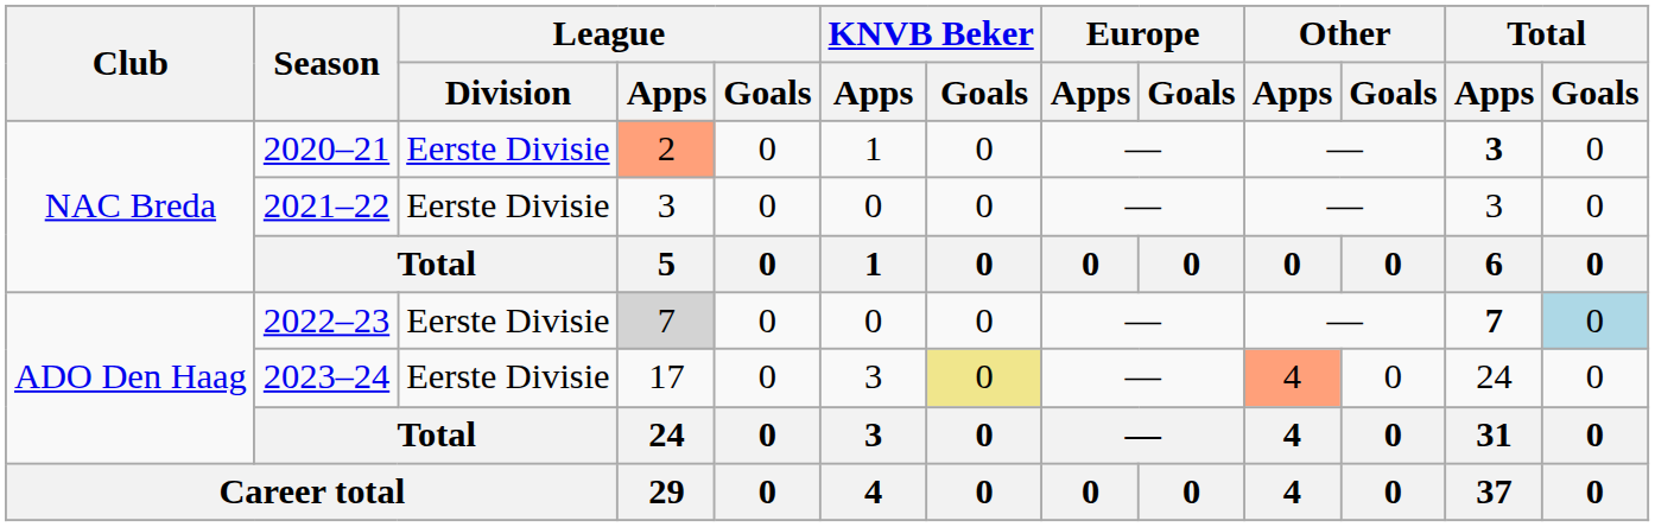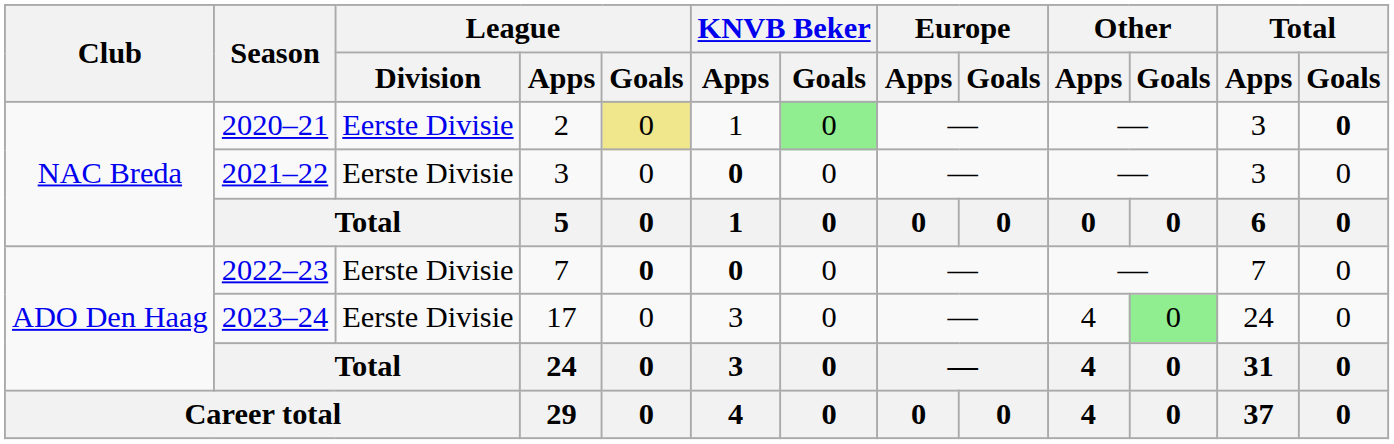2020–21 | League / Apps: lightsalmon background -> no background
2020–21 | League / Goals: no background -> khaki background
2020–21 | KNVB Beker / Goals: no background -> lightgreen background
2020–21 | Total / Apps: bold -> normal
2020–21 | Total / Goals: normal -> bold
2021–22 | KNVB Beker / Apps: normal -> bold
2022–23 | League / Apps: lightgrey background -> no background
2022–23 | League / Goals: normal -> bold
2022–23 | KNVB Beker / Apps: normal -> bold
2022–23 | Total / Apps: bold -> normal
2022–23 | Total / Goals: lightblue background -> no background
2023–24 | KNVB Beker / Goals: khaki background -> no background
2023–24 | Other / Apps: lightsalmon background -> no background
2023–24 | Other / Goals: no background -> lightgreen background
